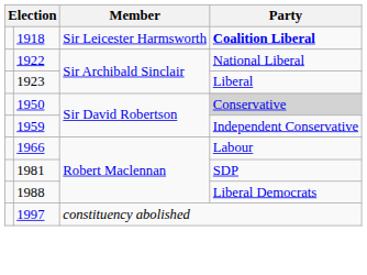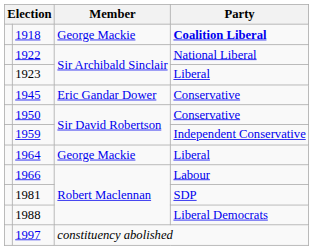1918 | Member: Sir Leicester Harmsworth -> George Mackie
+ row: 1945 | Eric Gandar Dower | Conservative
1950 | Party: lightgrey background -> no background
+ row: 1964 | George Mackie | Liberal
